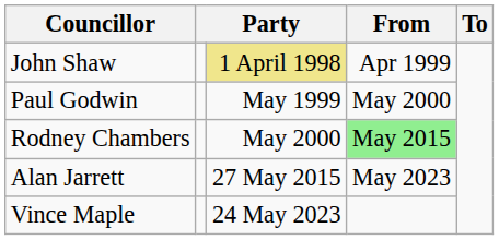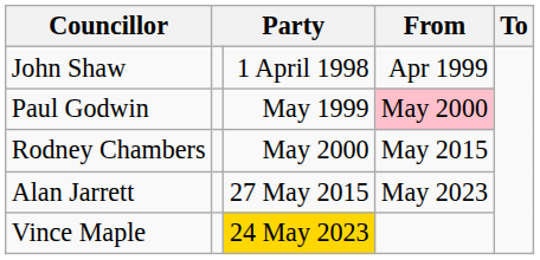John Shaw | column 3: khaki background -> no background
Paul Godwin | From: no background -> pink background
Rodney Chambers | From: lightgreen background -> no background
Vince Maple | column 3: no background -> gold background
